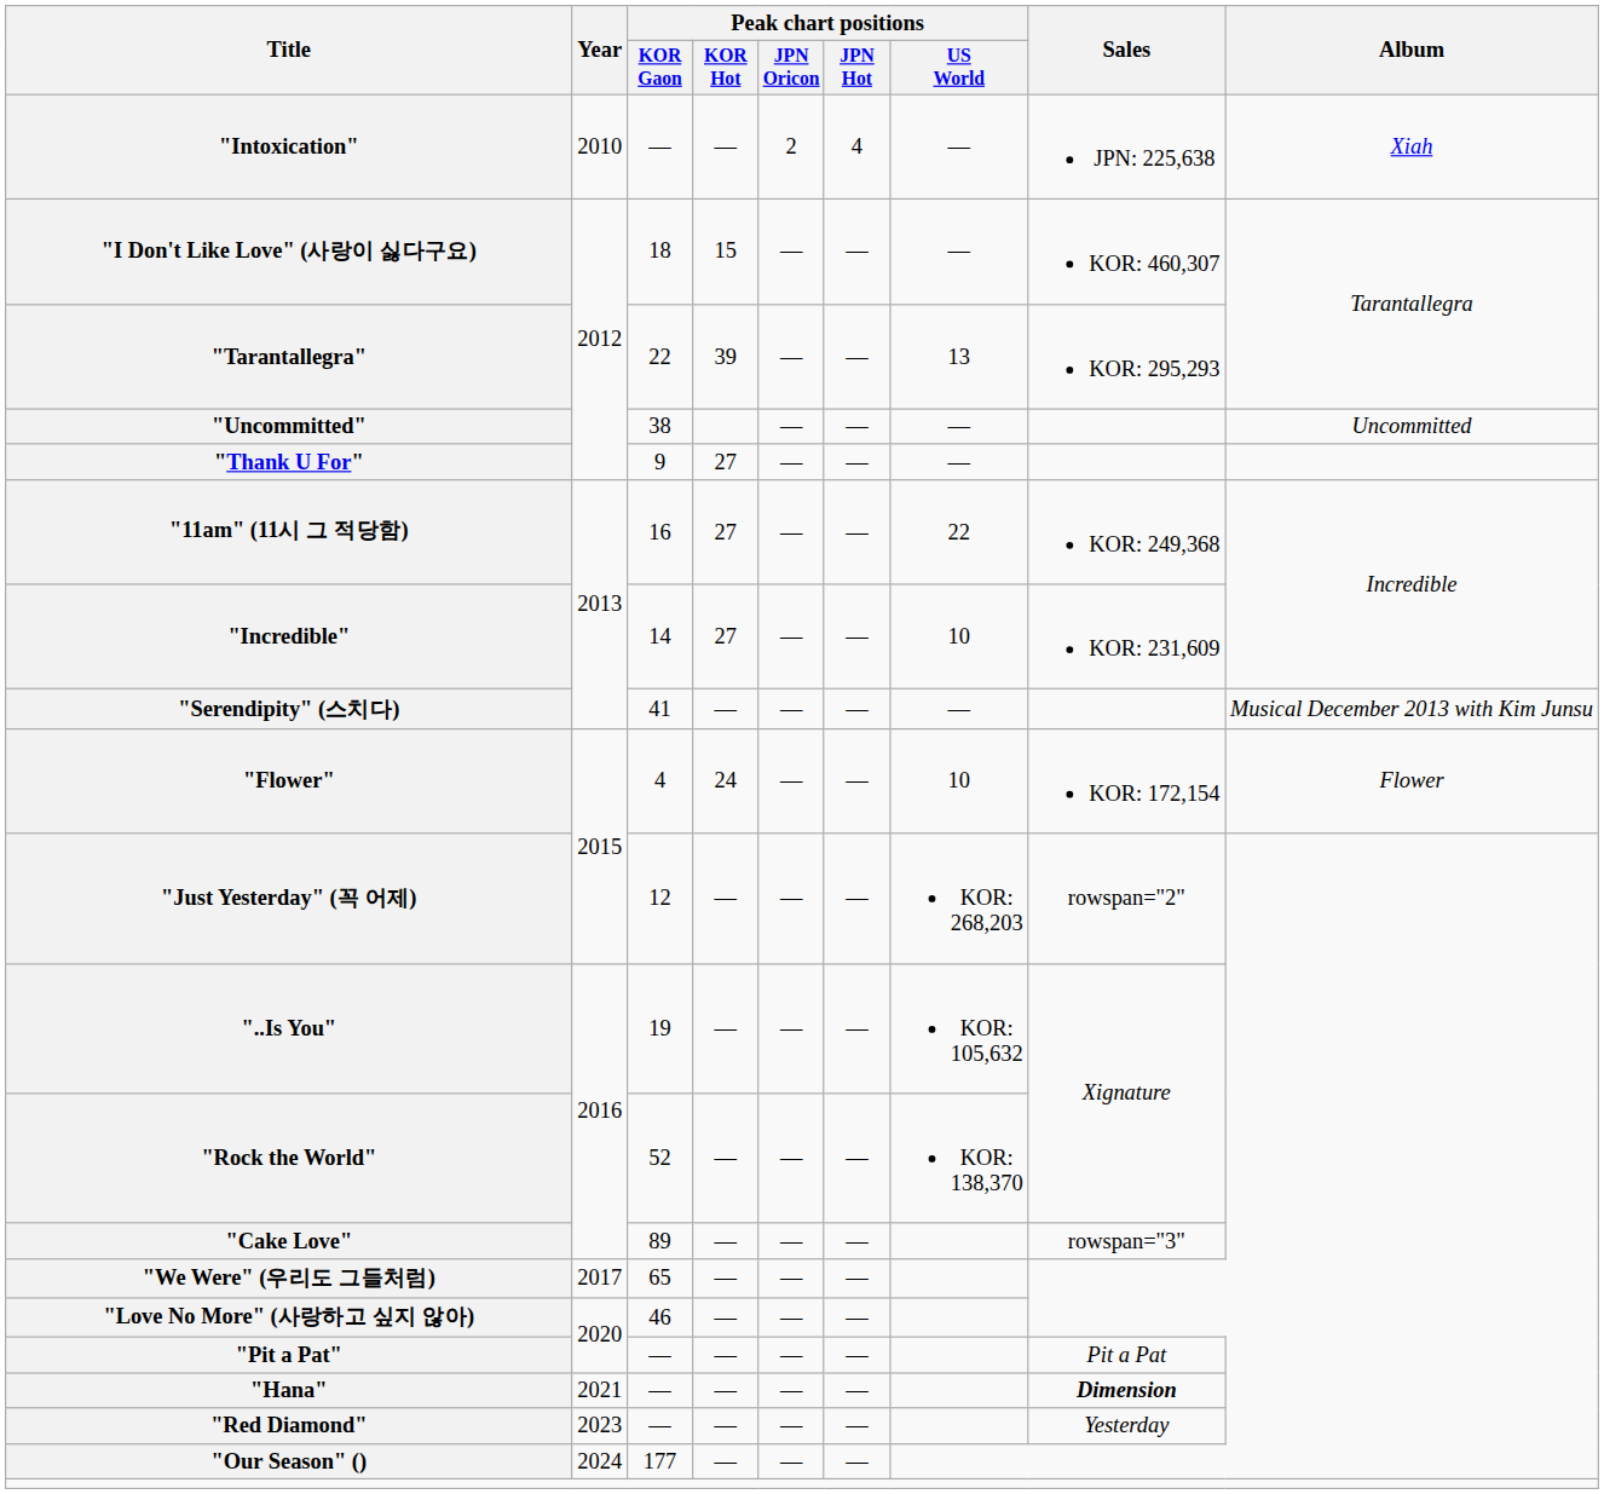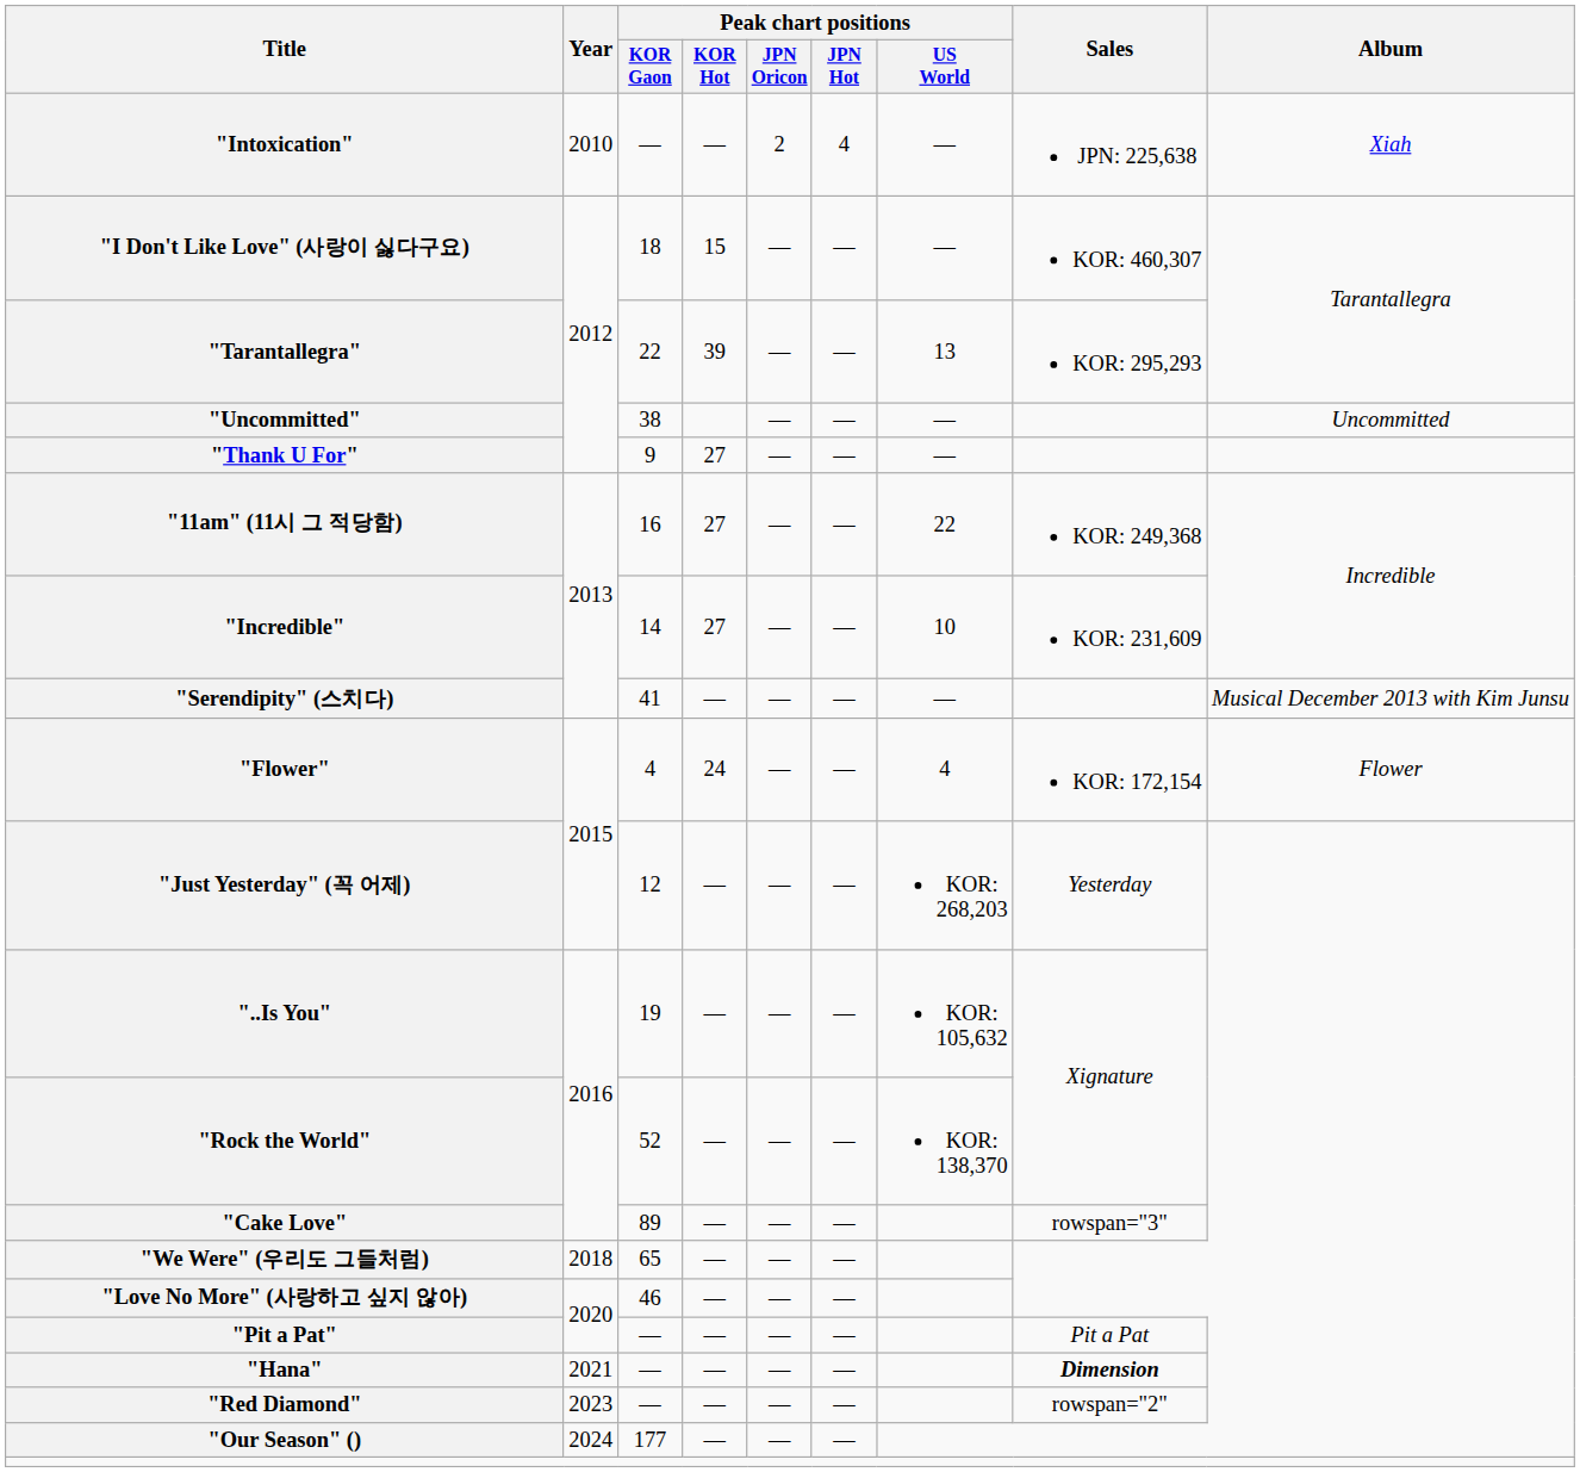"Flower" | Peak chart positions / US World: 10 -> 4
"Just Yesterday" (꼭 어제) | Sales: rowspan="2" -> Yesterday
"We Were" (우리도 그들처럼) | Year: 2017 -> 2018
"Red Diamond" | Sales: Yesterday -> rowspan="2"
